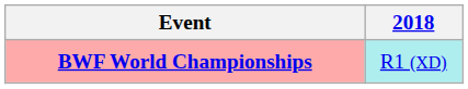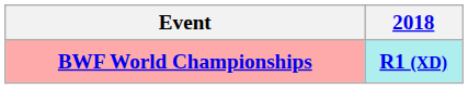BWF World Championships | 2018: normal -> bold
